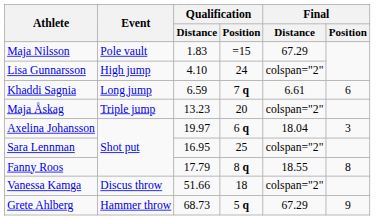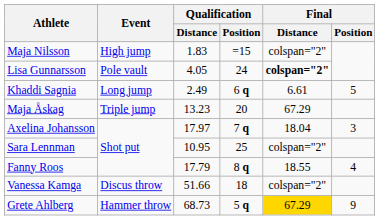Maja Nilsson | Event: Pole vault -> High jump
Maja Nilsson | Final / Distance: 67.29 -> colspan="2"
Lisa Gunnarsson | Event: High jump -> Pole vault
Lisa Gunnarsson | Qualification / Distance: 4.10 -> 4.05
Lisa Gunnarsson | Final / Distance: normal -> bold
Khaddi Sagnia | Qualification / Distance: 6.59 -> 2.49
Khaddi Sagnia | Qualification / Position: 7 q -> 6 q
Khaddi Sagnia | Final / Position: 6 -> 5
Maja Åskag | Final / Distance: colspan="2" -> 67.29
Axelina Johansson | Qualification / Distance: 19.97 -> 17.97
Axelina Johansson | Qualification / Position: 6 q -> 7 q
Sara Lennman | Qualification / Distance: 16.95 -> 10.95
Fanny Roos | Final / Position: 8 -> 4
Grete Ahlberg | Final / Distance: no background -> gold background
